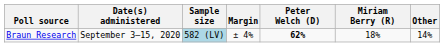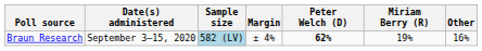Braun Research | Miriam Berry (R): 18% -> 19%
Braun Research | Other: 14% -> 16%
